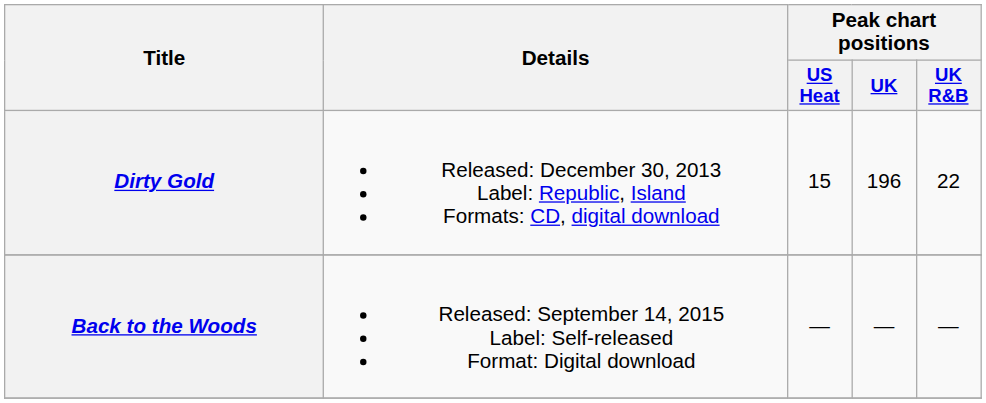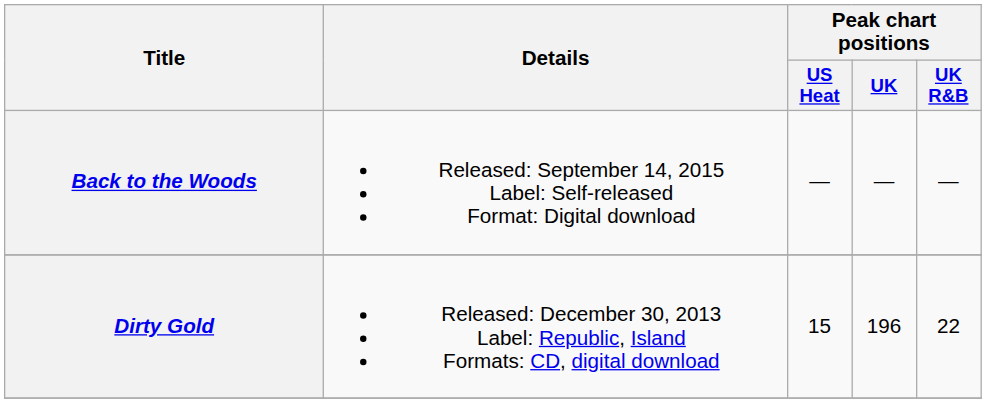rows swapped: Dirty Gold <-> Back to the Woods
